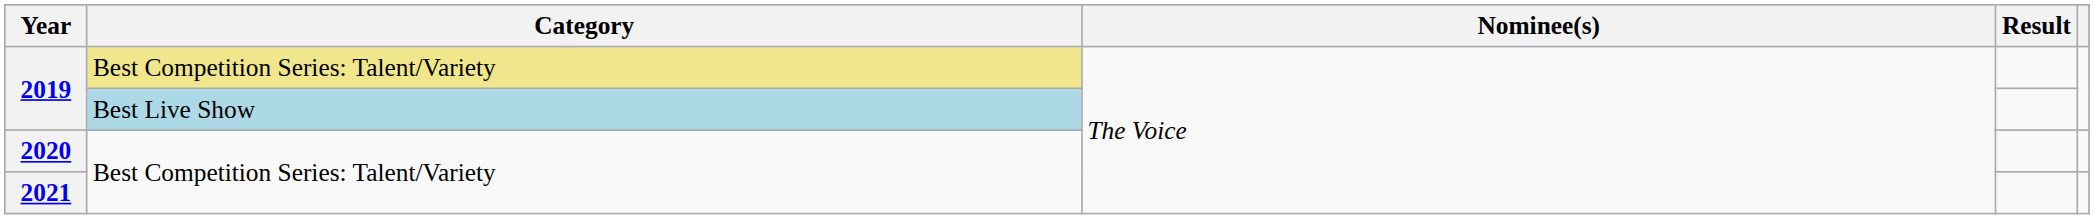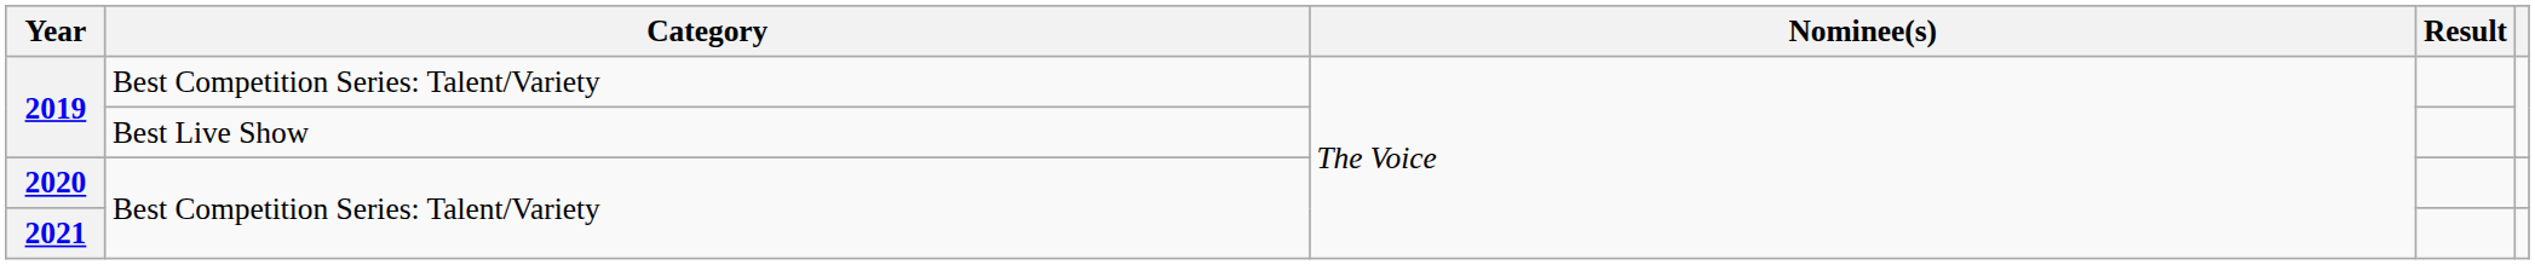2019 / Best Competition Series: Talent/Variety | Category: khaki background -> no background
2019 / Best Live Show | Category: lightblue background -> no background
